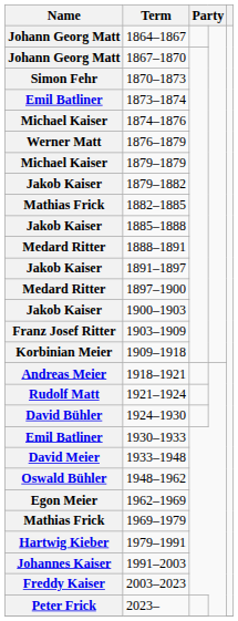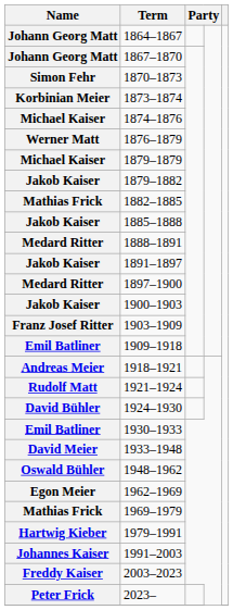1873–1874 | Name: Emil Batliner -> Korbinian Meier
1909–1918 | Name: Korbinian Meier -> Emil Batliner
